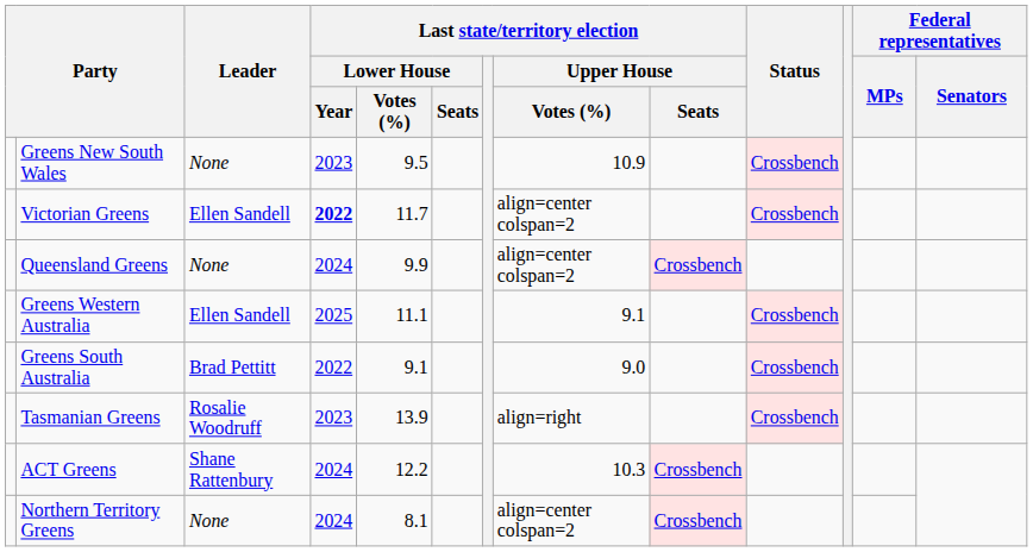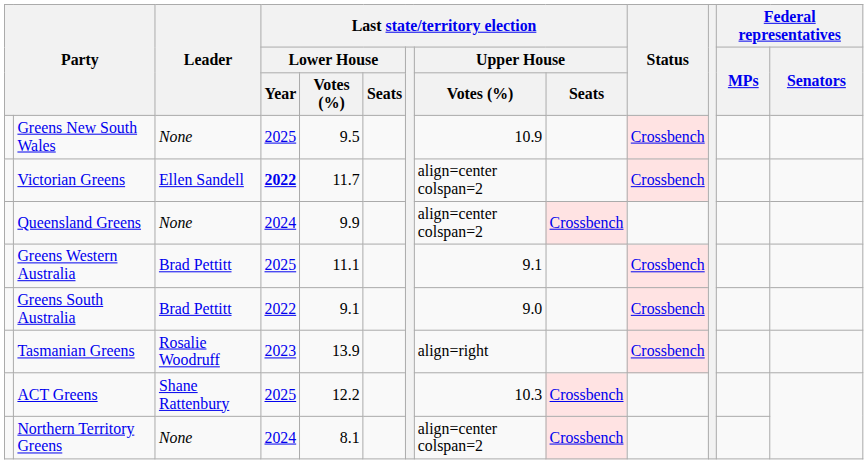Greens New South Wales | Last state/territory election / Lower House / Year: 2023 -> 2025
Greens Western Australia | Leader: Ellen Sandell -> Brad Pettitt
ACT Greens | Last state/territory election / Lower House / Year: 2024 -> 2025
